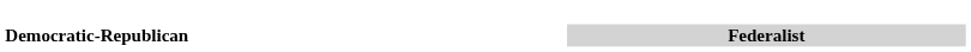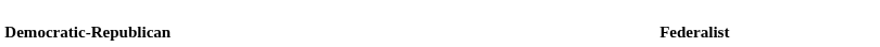Democratic-Republican | 32: lightgrey background -> no background
